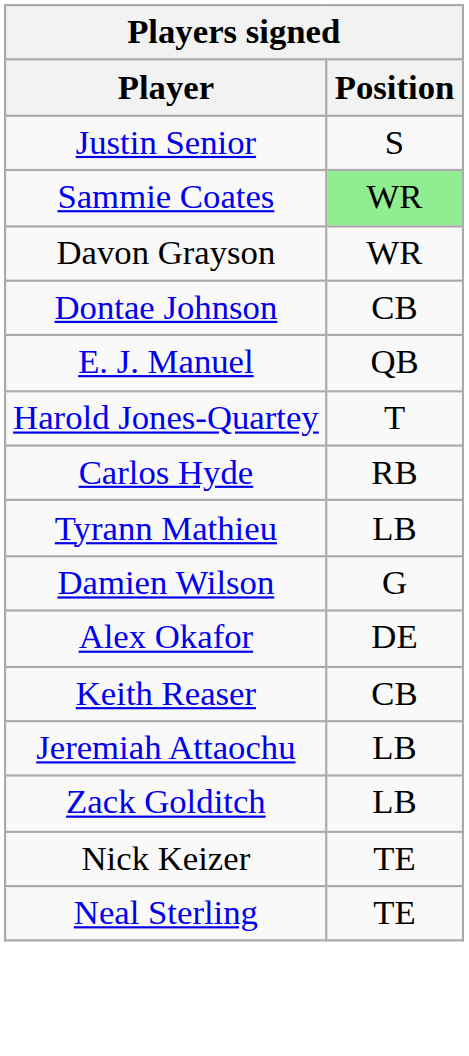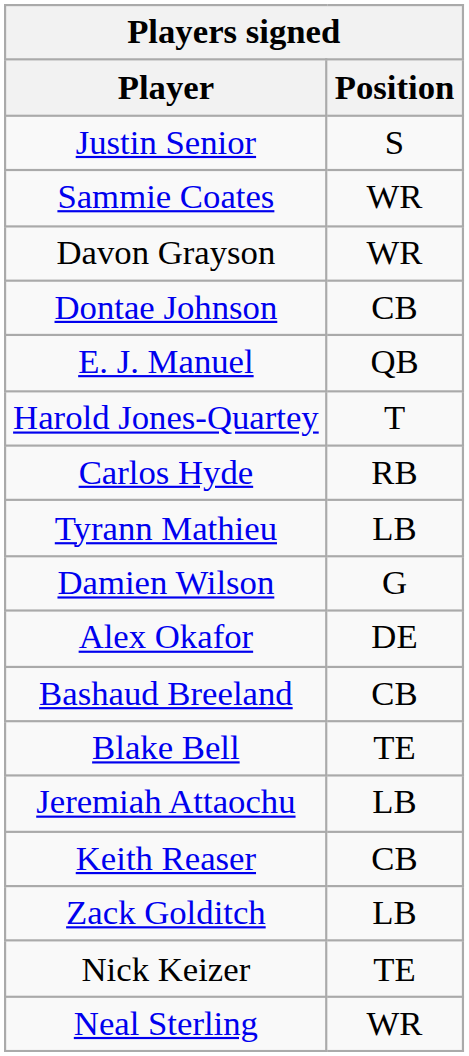Sammie Coates | Position: lightgreen background -> no background
+ row: Bashaud Breeland | CB
+ row: Blake Bell | TE
rows swapped: Keith Reaser <-> Jeremiah Attaochu
Neal Sterling | Position: TE -> WR
